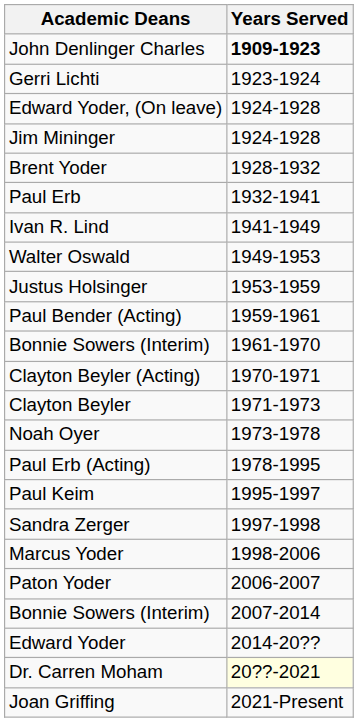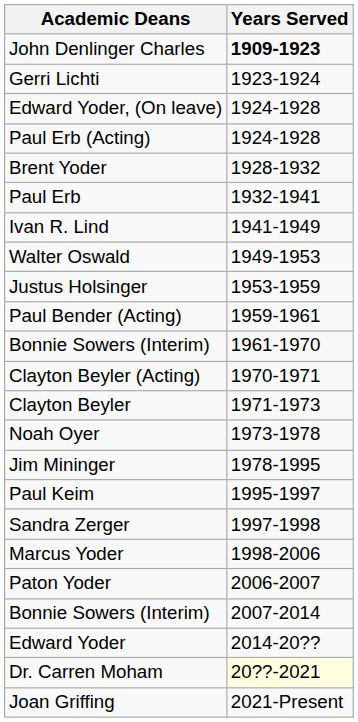row 5 | Academic Deans: Jim Mininger -> Paul Erb (Acting)
row 16 | Academic Deans: Paul Erb (Acting) -> Jim Mininger
